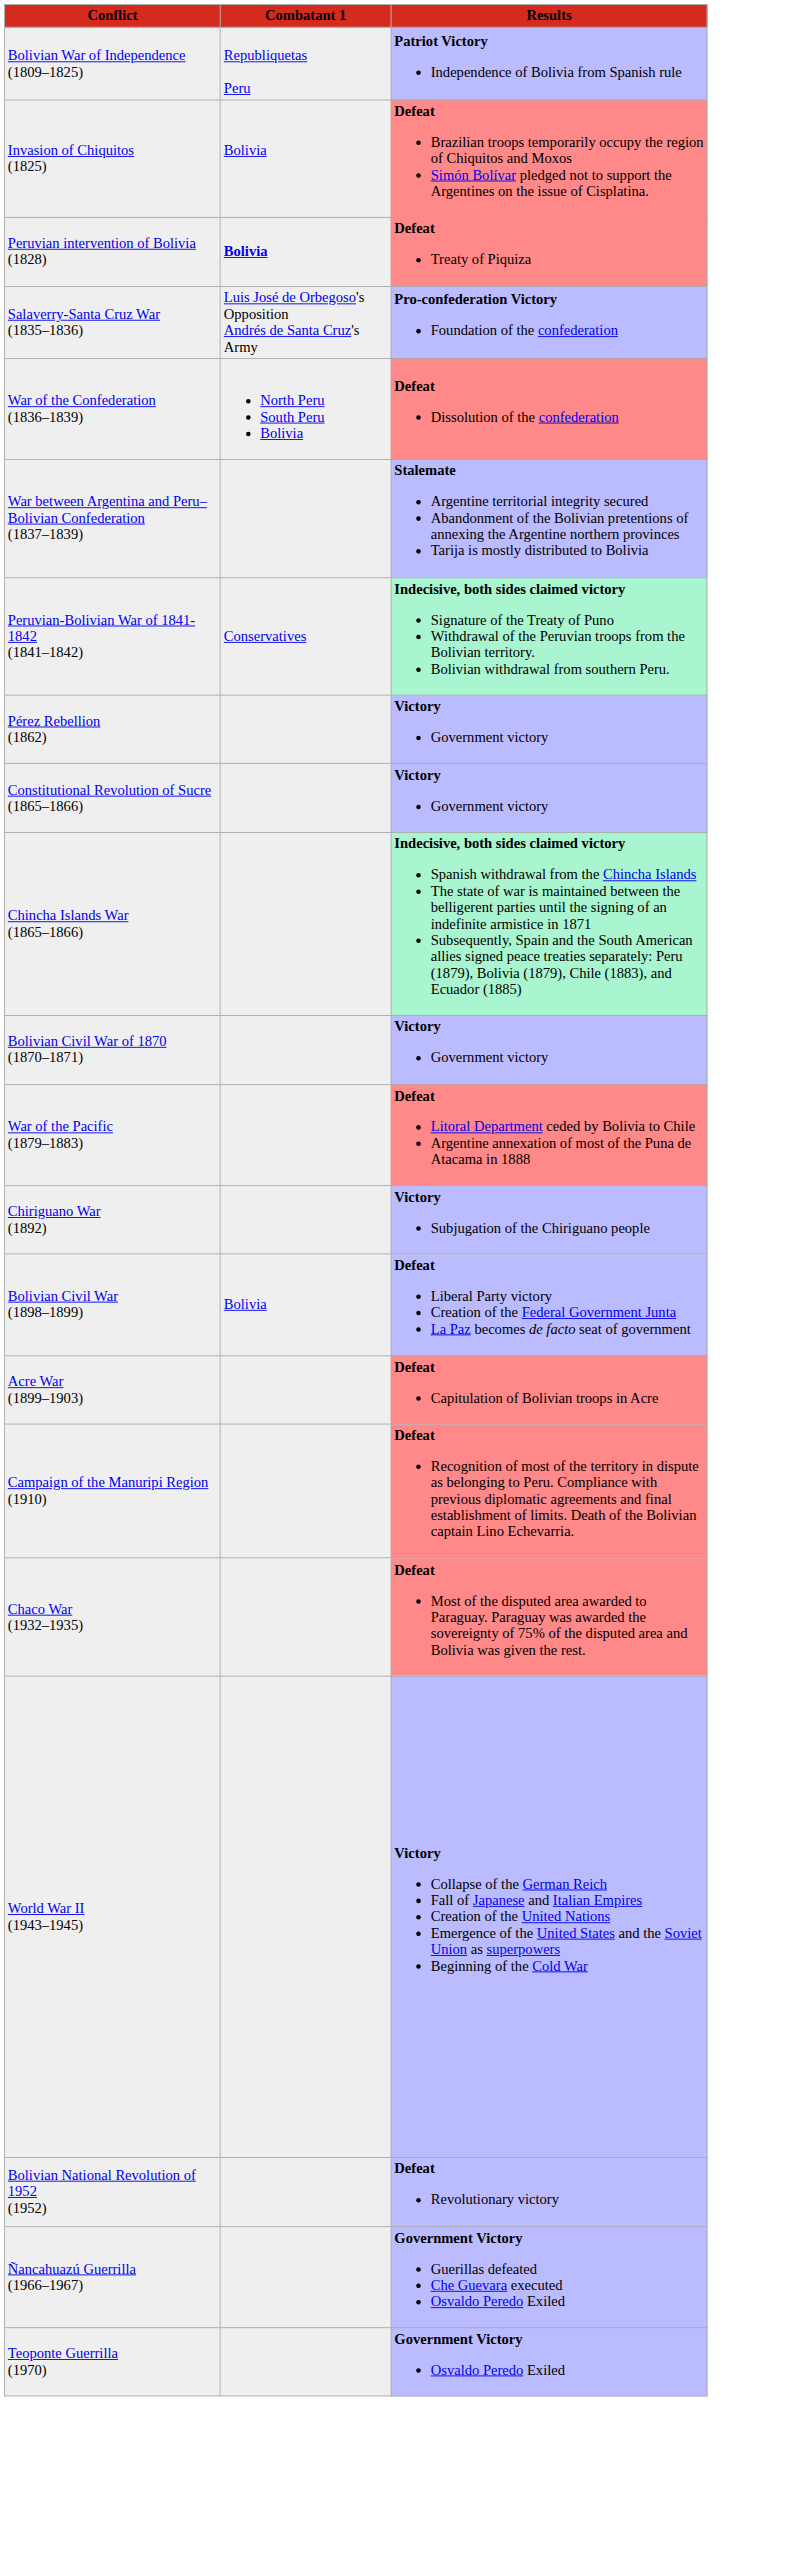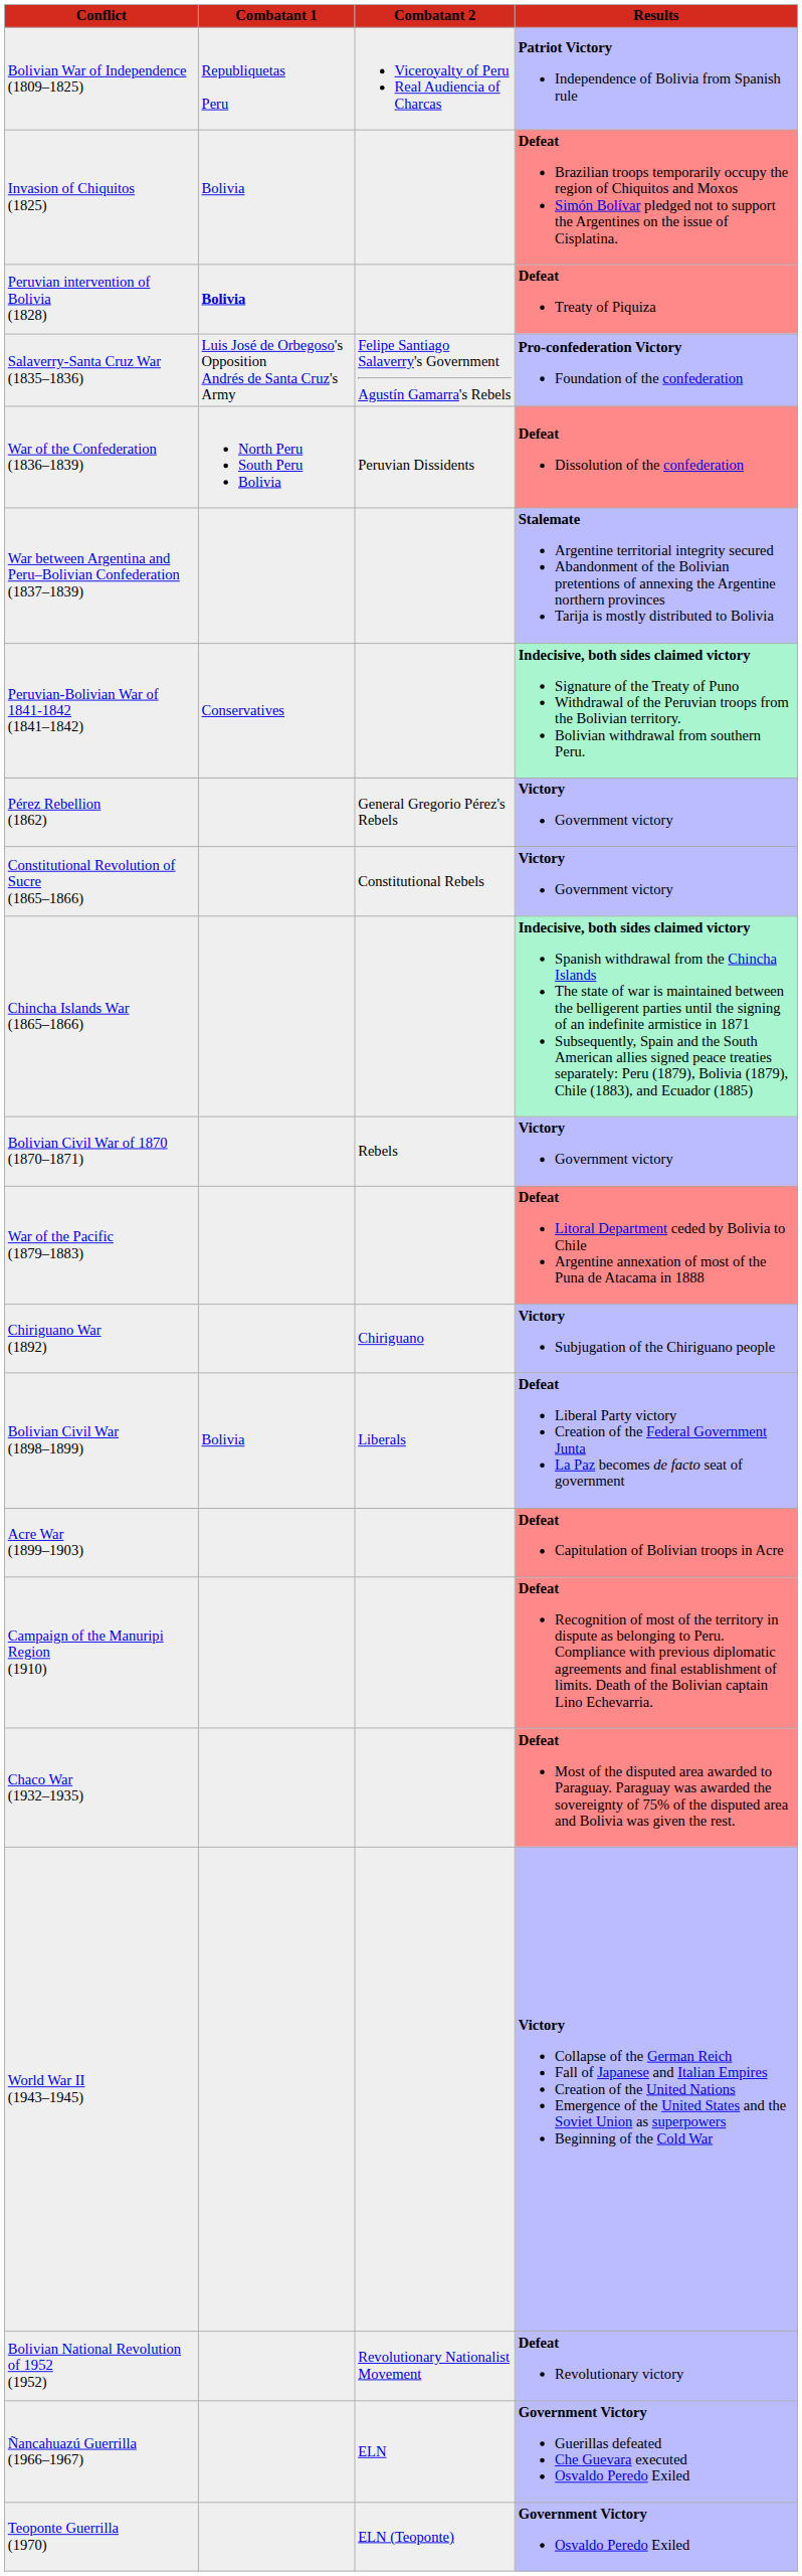+ column: Combatant 2 | Viceroyalty of Peru Real Audiencia of Charcas | Felipe Santiago Salaverry's Government Agustín Gamarra's Rebels | Peruvian Dissidents | General Gregorio Pérez's Rebels | Constitutional Rebels | Rebels | Chiriguano | Liberals | Revolutionary Nationalist Movement | ELN | ELN (Teoponte)
